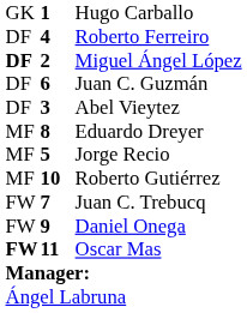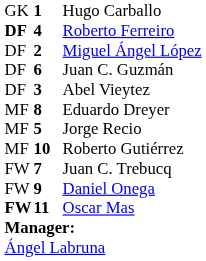Roberto Ferreiro | column 1: normal -> bold
Miguel Ángel López | column 1: bold -> normal
